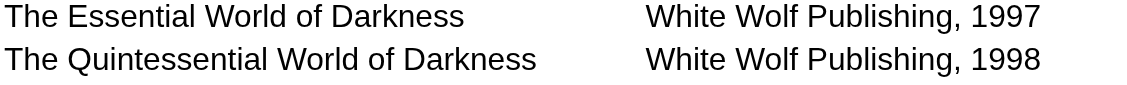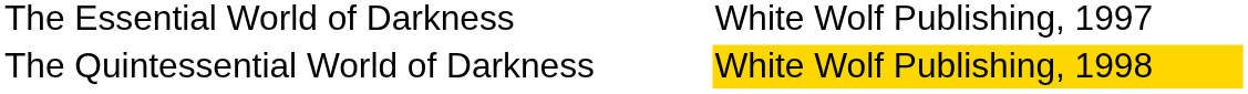The Quintessential World of Darkness | column 2: no background -> gold background
